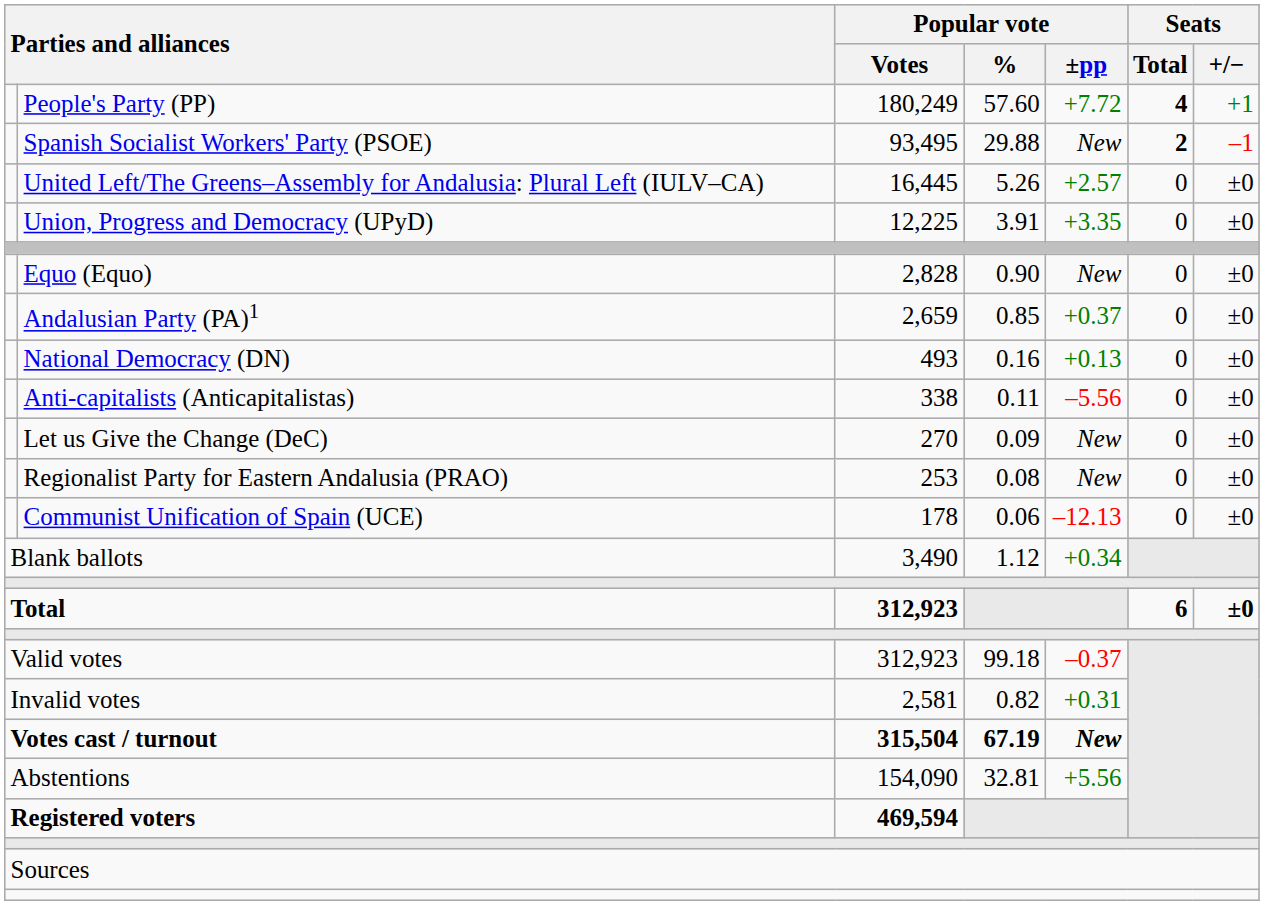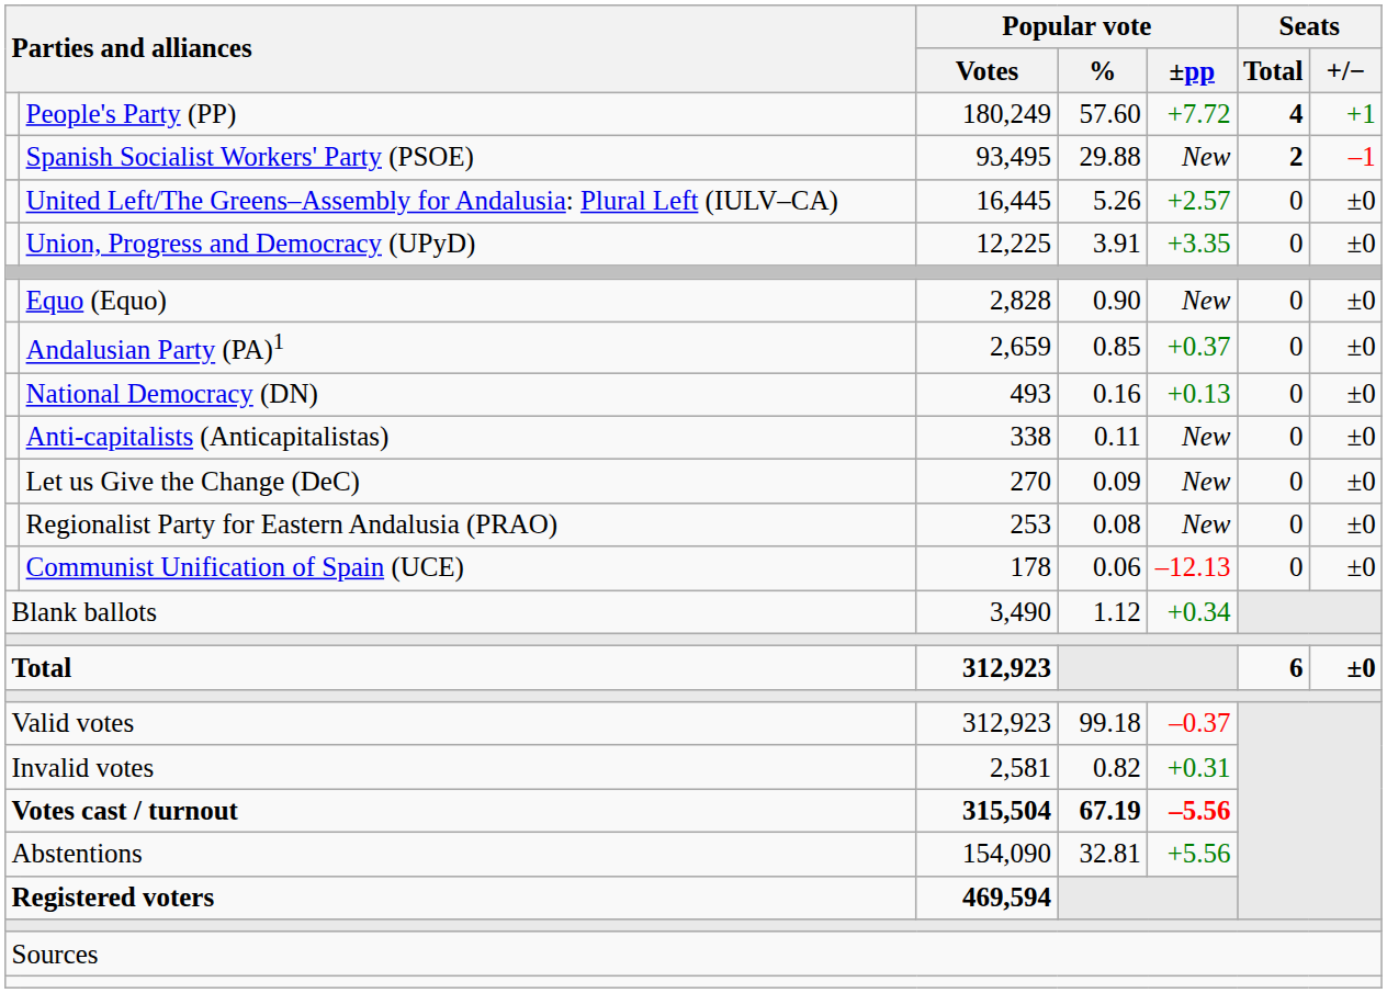Anti-capitalists (Anticapitalistas) | Popular vote / ±pp: –5.56 -> New
Votes cast / turnout | Popular vote / ±pp: New -> –5.56
